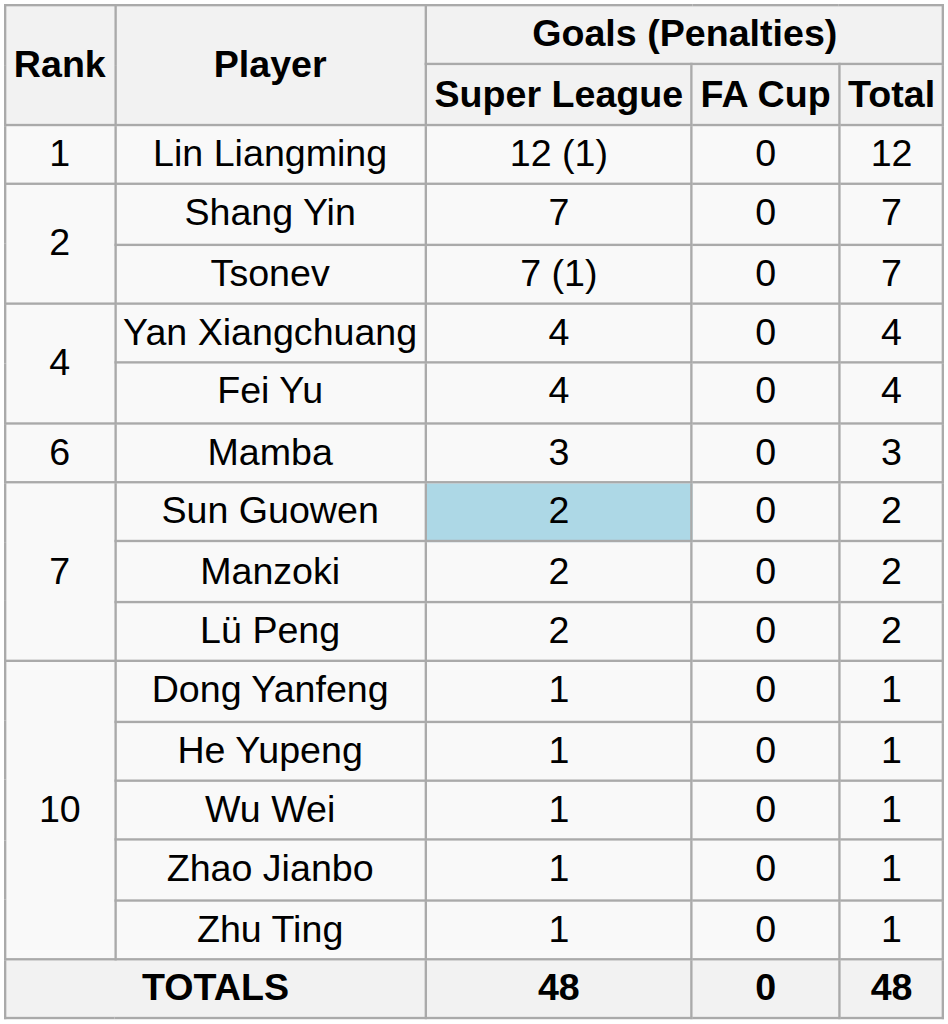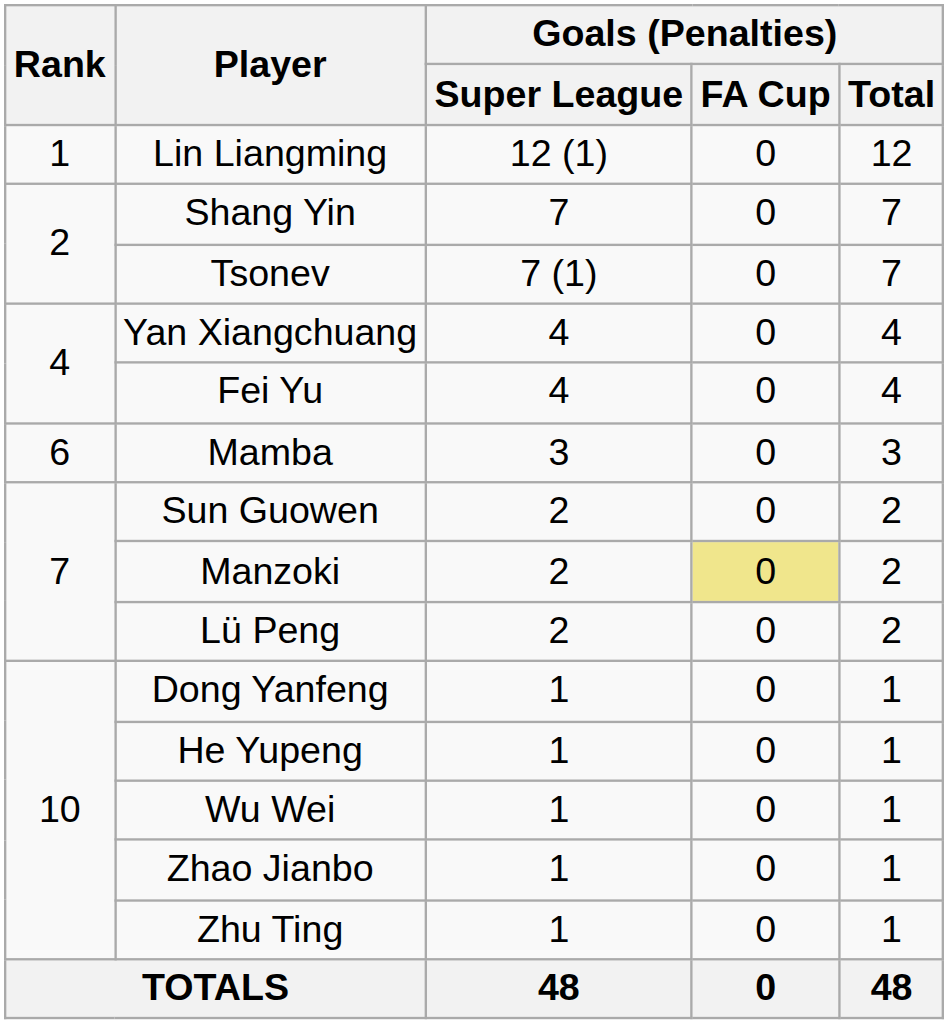Sun Guowen | Goals (Penalties) / Super League: lightblue background -> no background
Manzoki | Goals (Penalties) / FA Cup: no background -> khaki background
